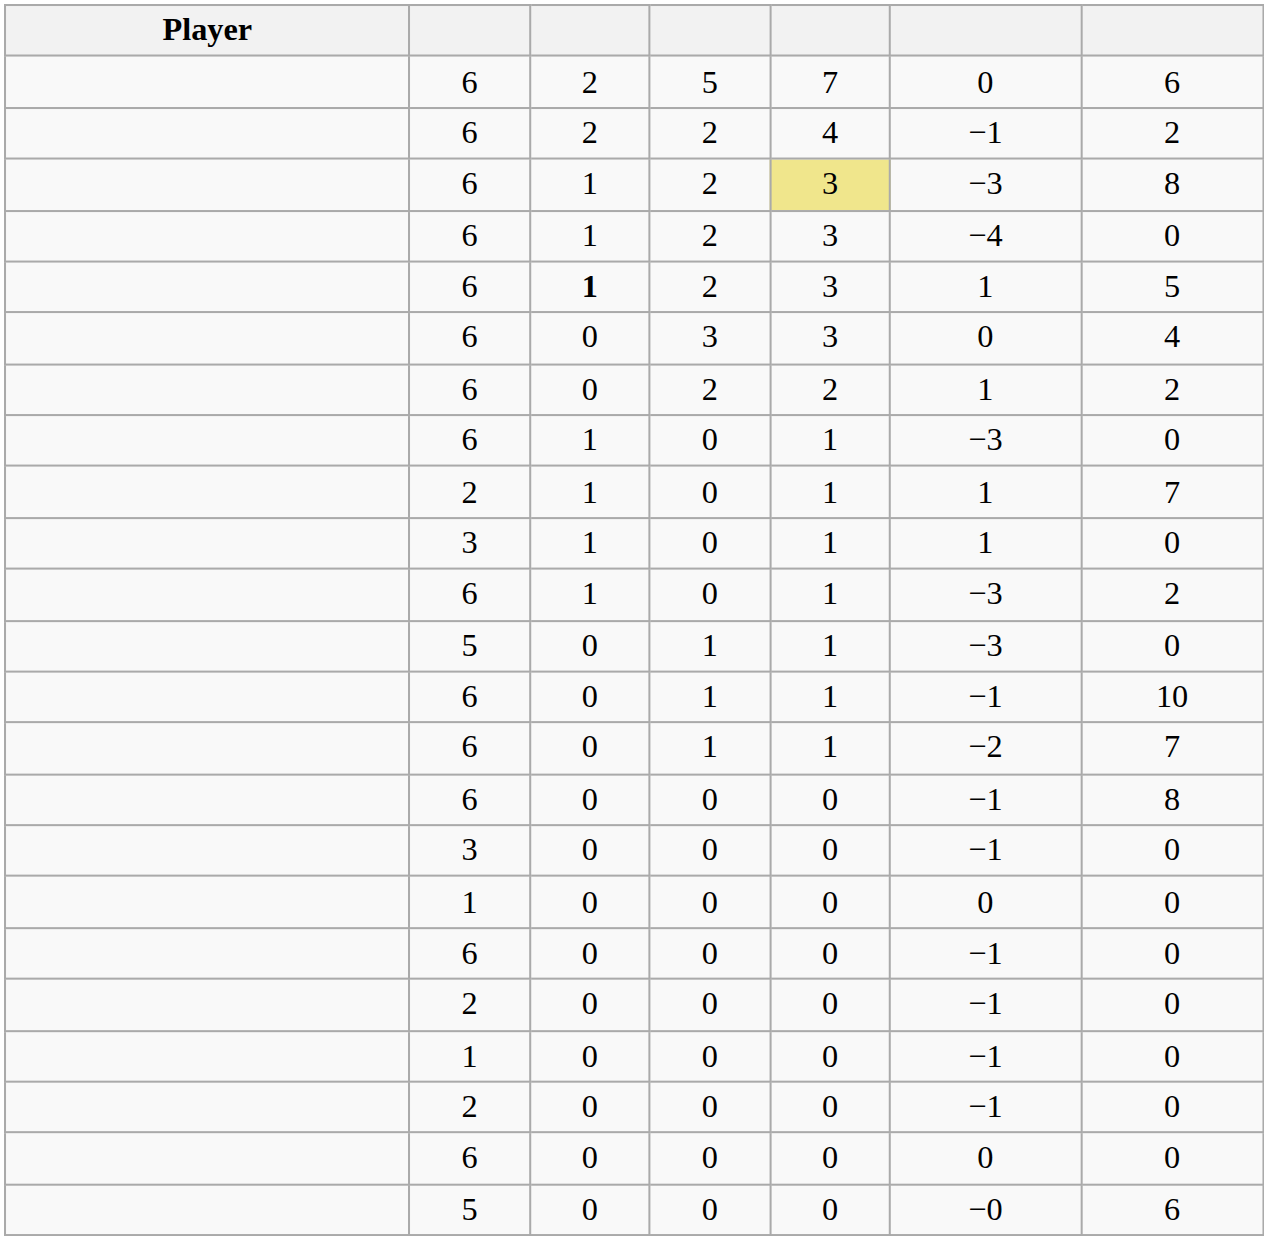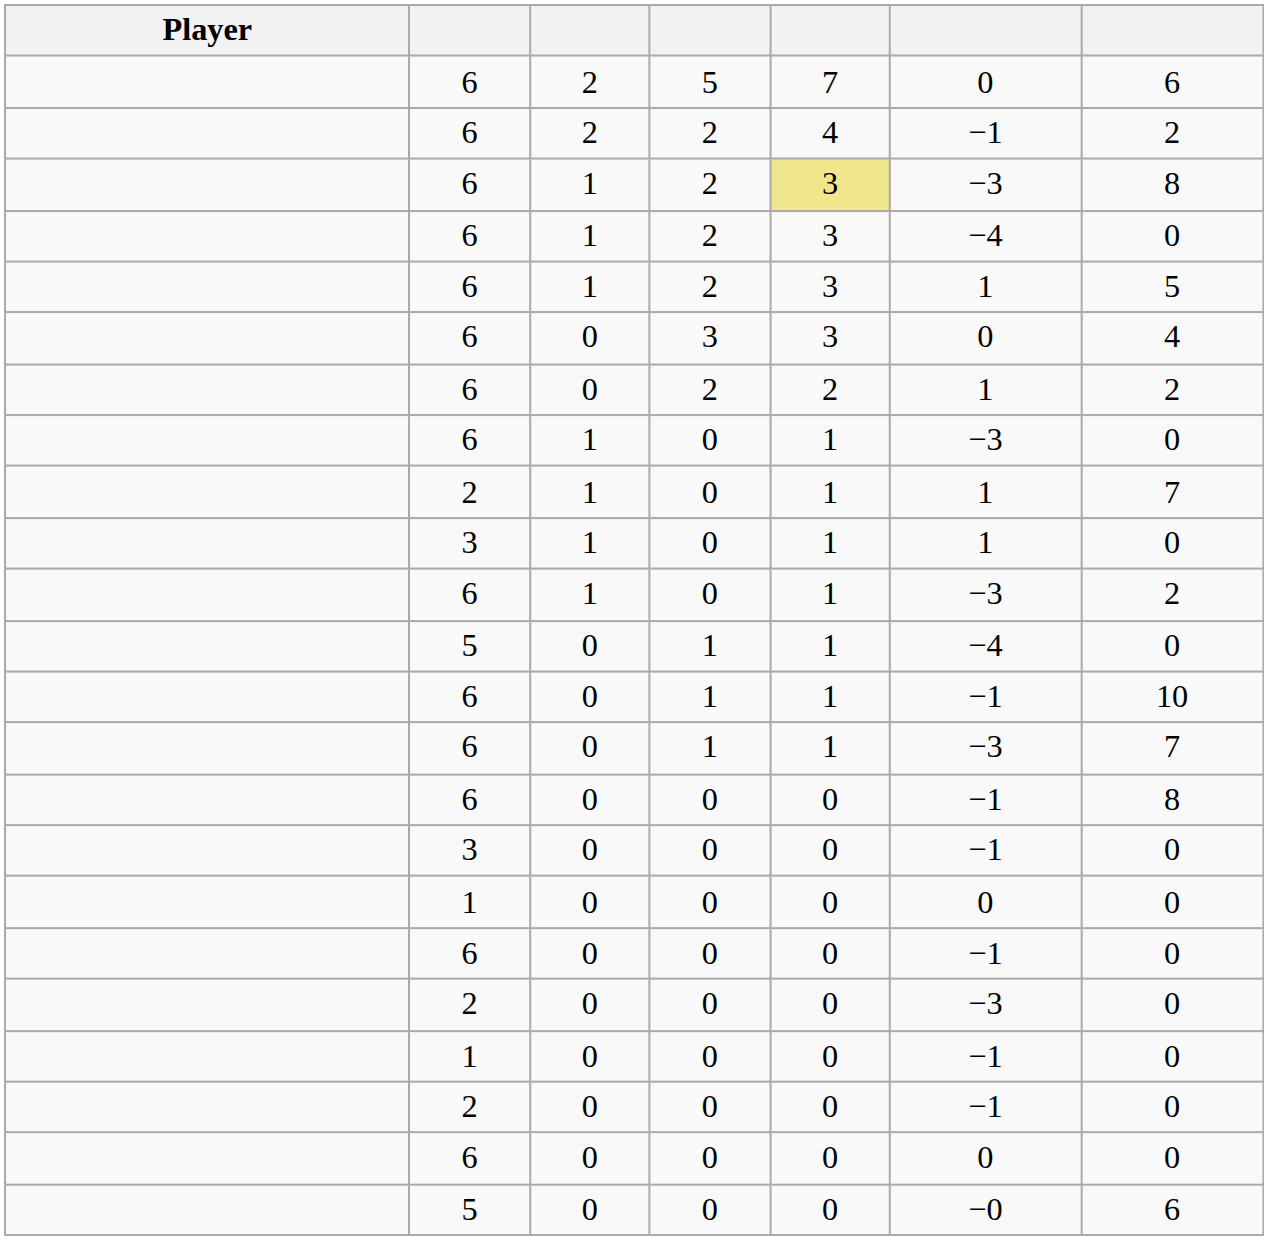row 6 | column 3: bold -> normal
row 13 | column 6: −3 -> −4
row 15 | column 6: −2 -> −3
row 20 | column 6: −1 -> −3
